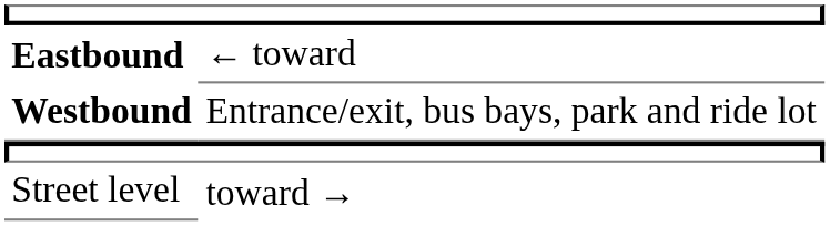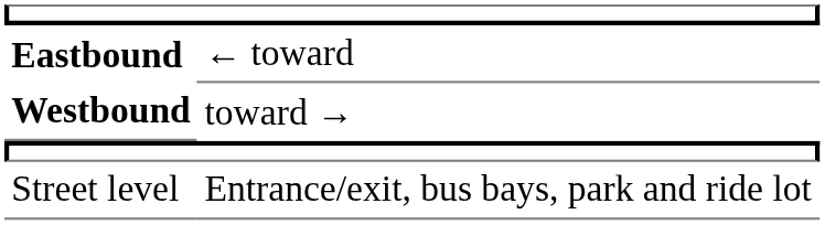row 2 | column 2: Entrance/exit, bus bays, park and ride lot -> toward →
row 3 | column 2: toward → -> Entrance/exit, bus bays, park and ride lot
